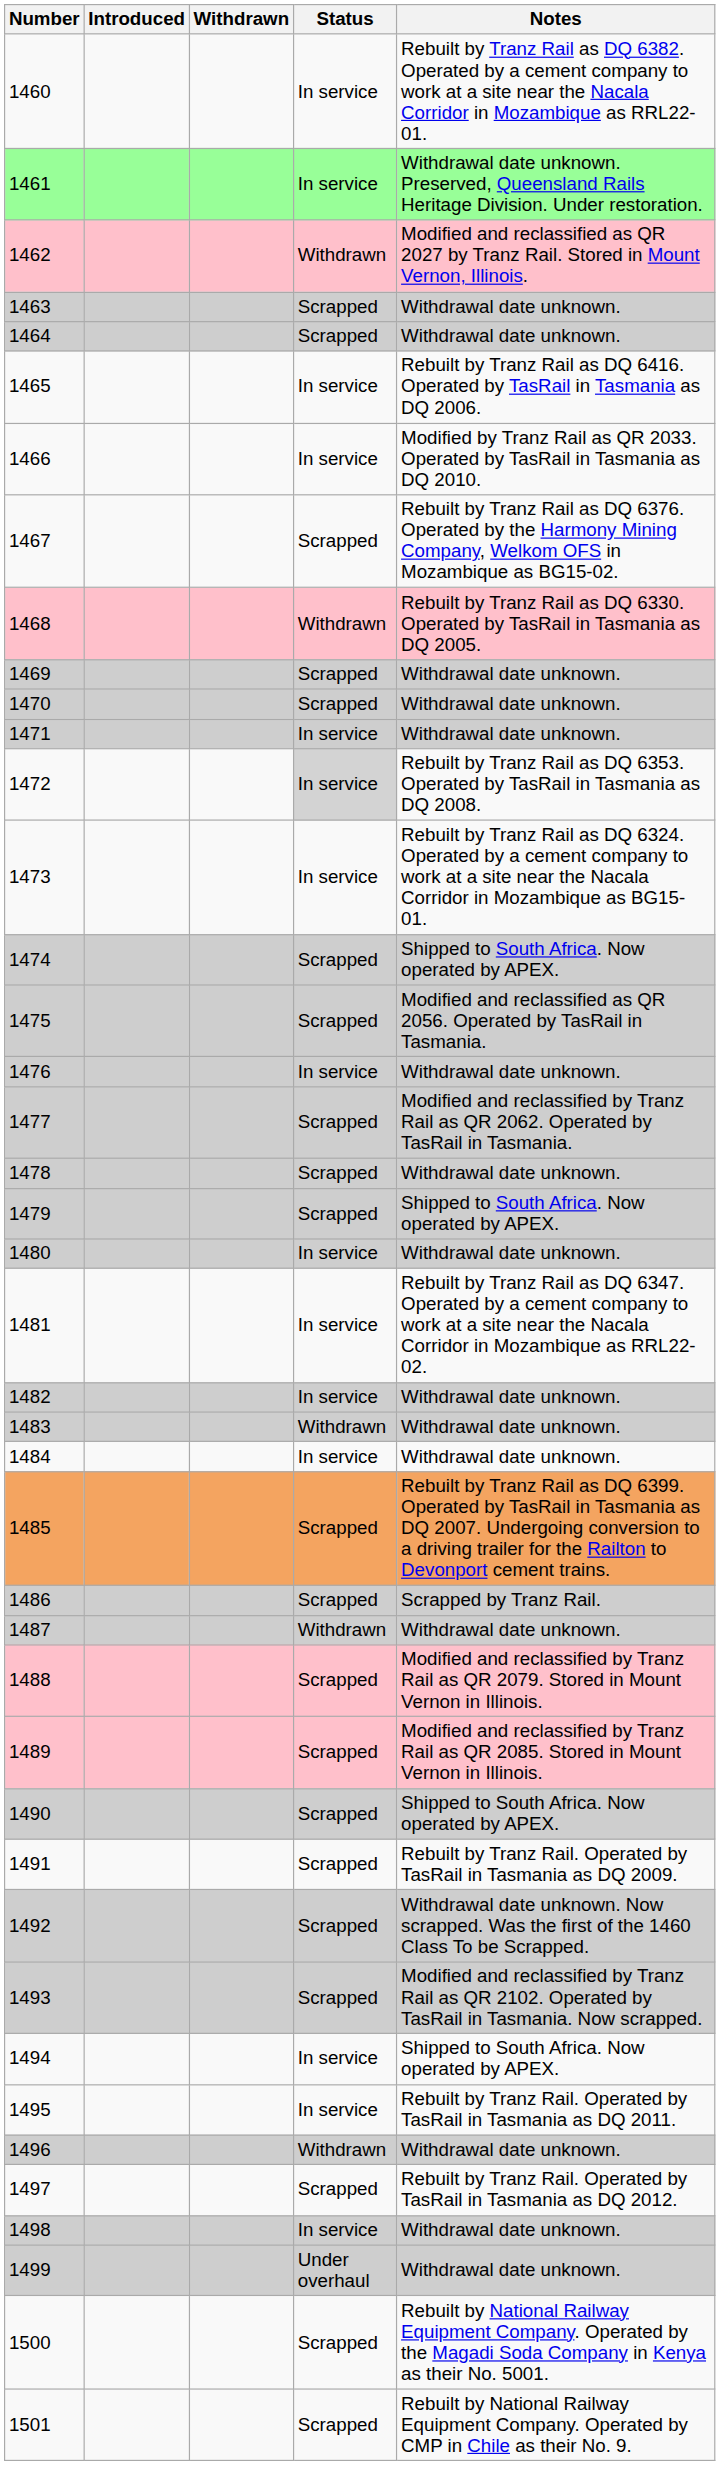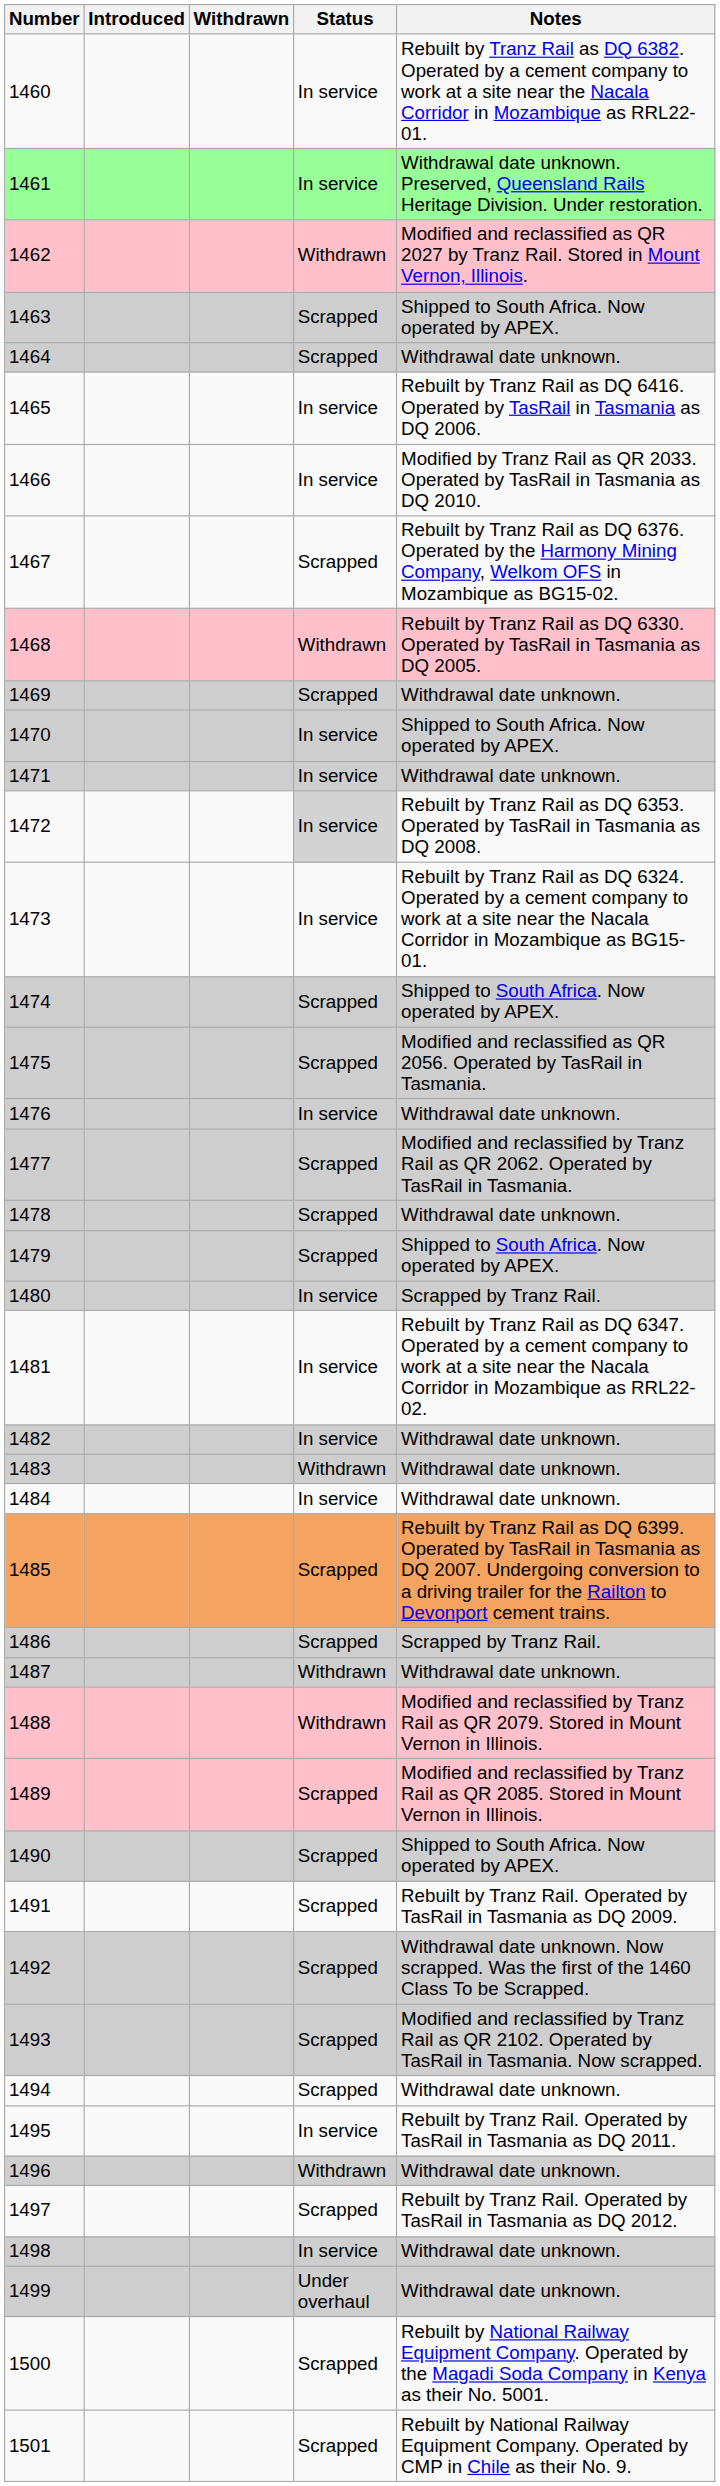1463 | Notes: Withdrawal date unknown. -> Shipped to South Africa. Now operated by APEX.
1470 | Status: Scrapped -> In service
1470 | Notes: Withdrawal date unknown. -> Shipped to South Africa. Now operated by APEX.
1480 | Notes: Withdrawal date unknown. -> Scrapped by Tranz Rail.
1488 | Status: Scrapped -> Withdrawn
1494 | Status: In service -> Scrapped
1494 | Notes: Shipped to South Africa. Now operated by APEX. -> Withdrawal date unknown.
